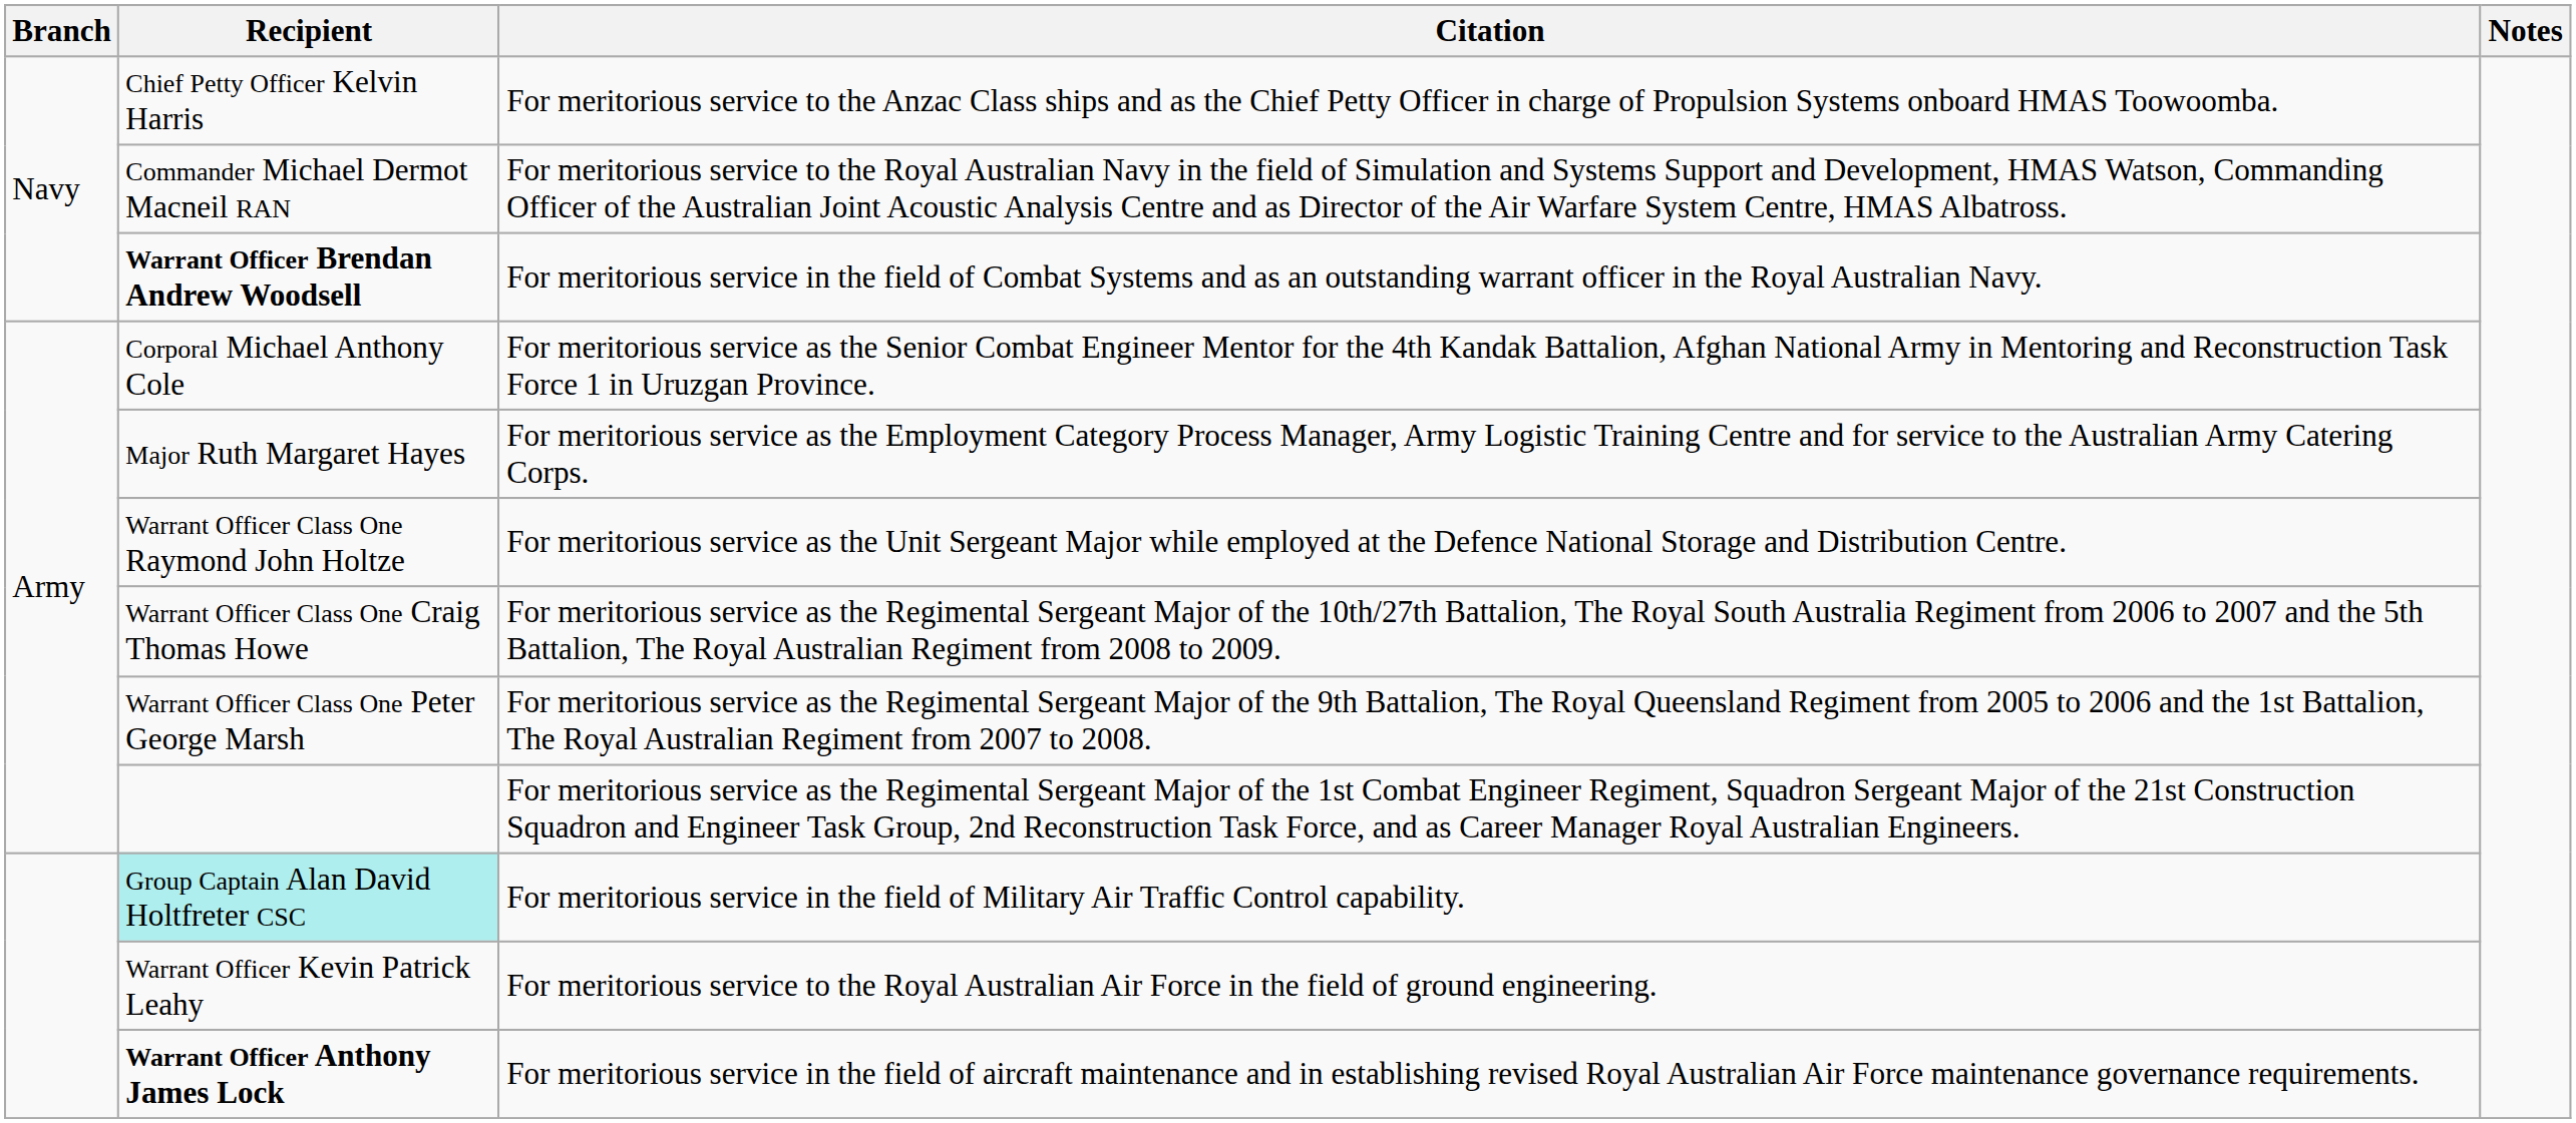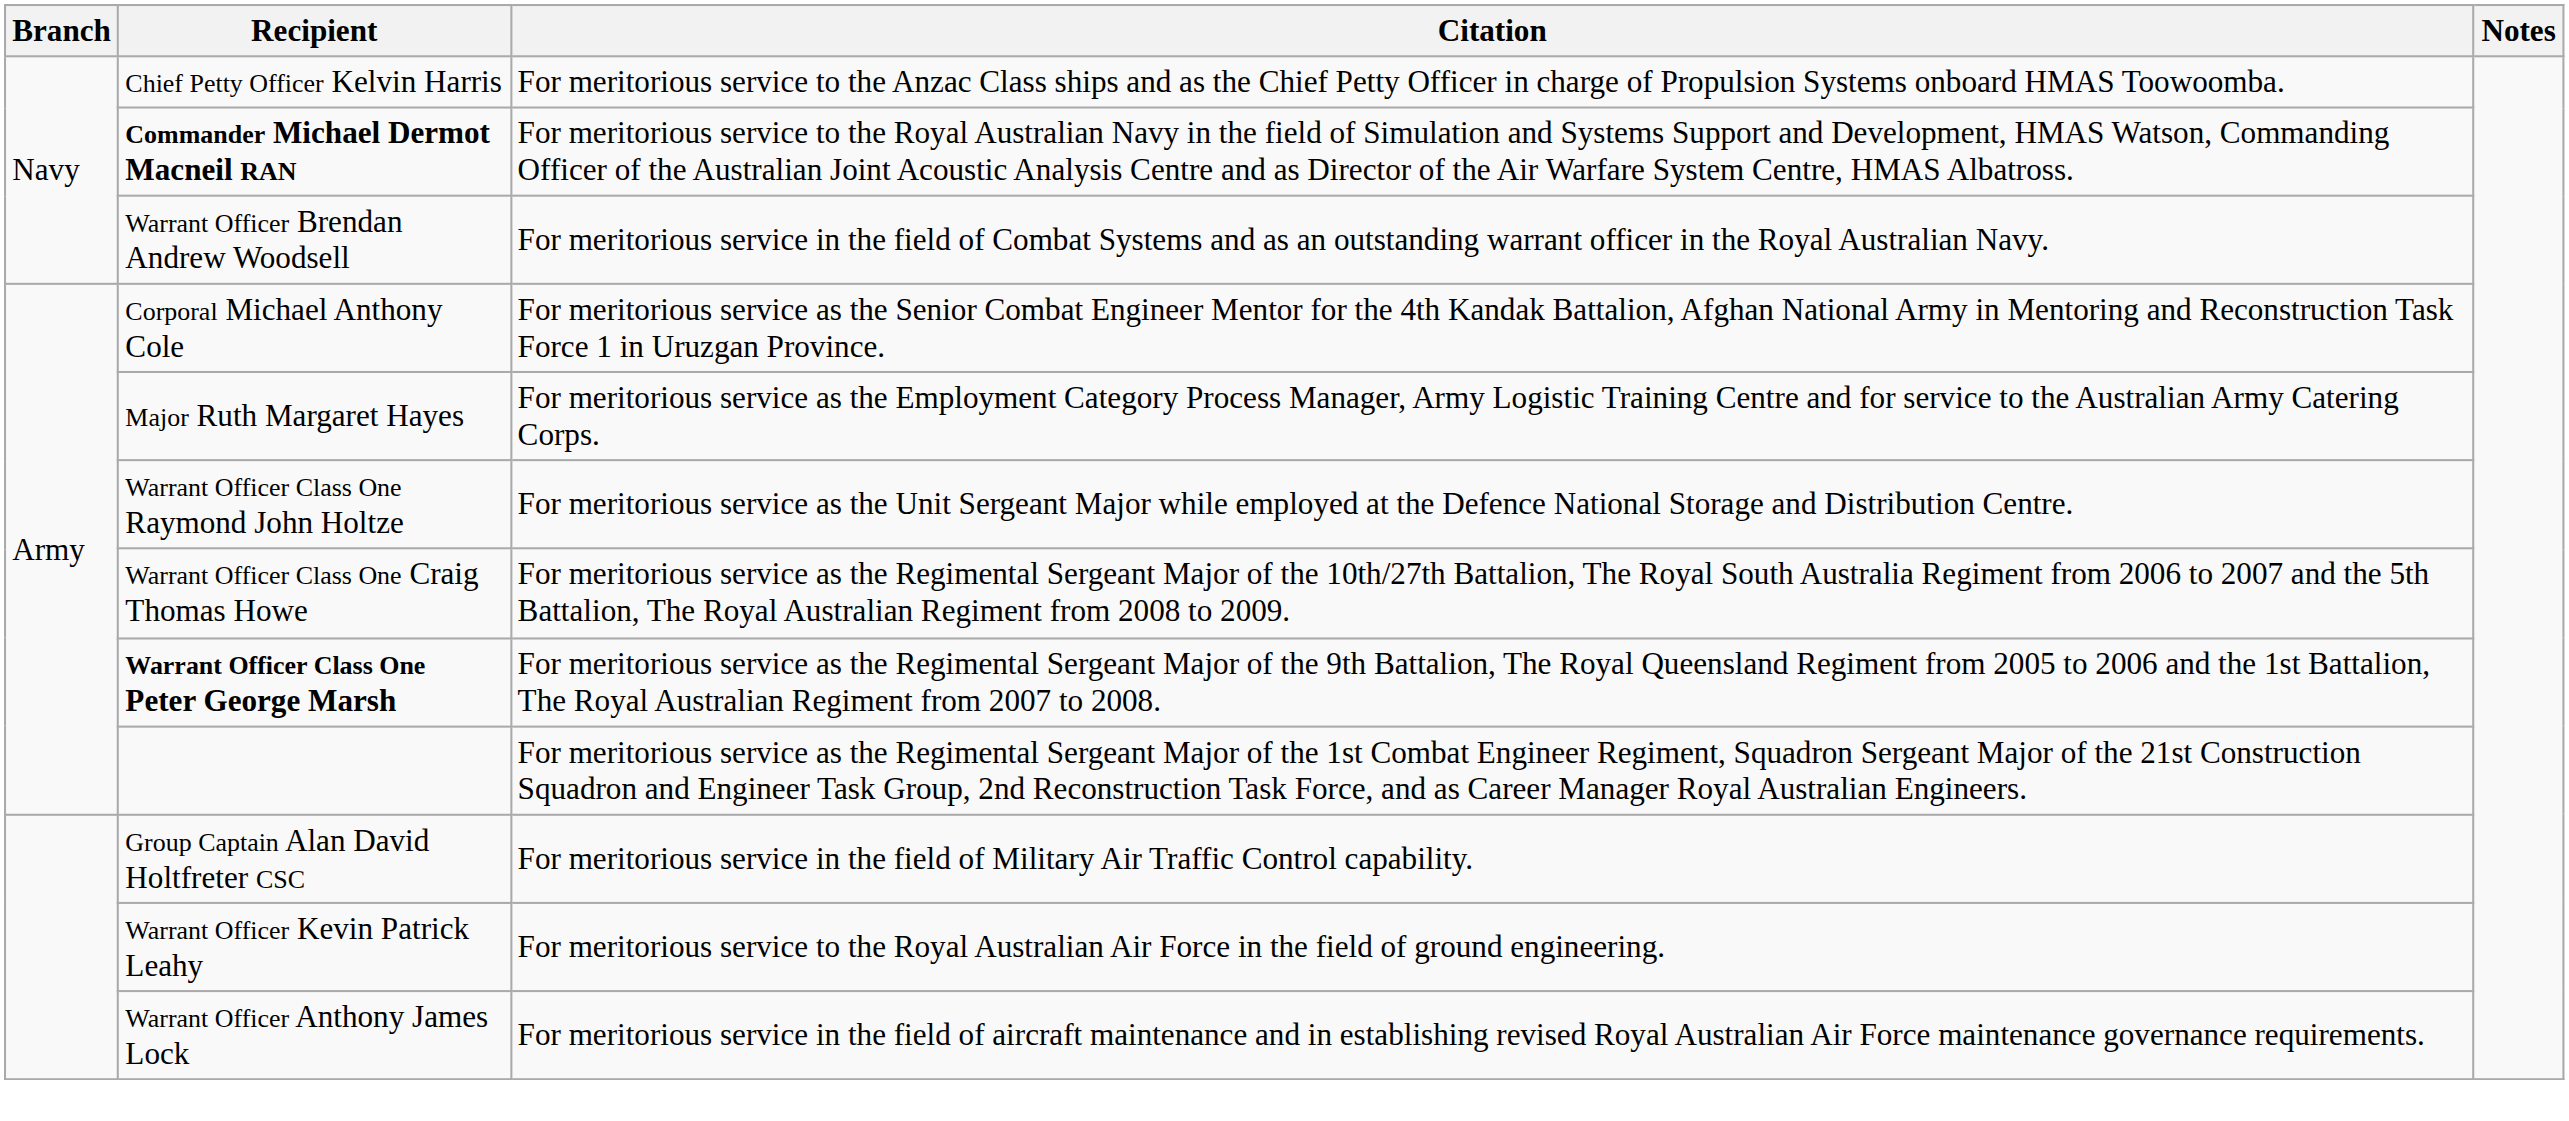Commander Michael Dermot Macneil RAN | Recipient: normal -> bold
Warrant Officer Brendan Andrew Woodsell | Recipient: bold -> normal
Warrant Officer Class One Peter George Marsh | Recipient: normal -> bold
Group Captain Alan David Holtfreter CSC | Recipient: paleturquoise background -> no background
Warrant Officer Anthony James Lock | Recipient: bold -> normal
